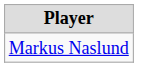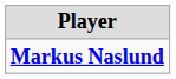row 2 | column 1: normal -> bold
